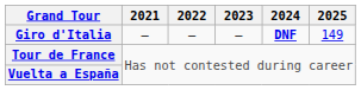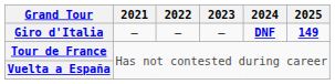Giro d'Italia | 2025: normal -> bold
